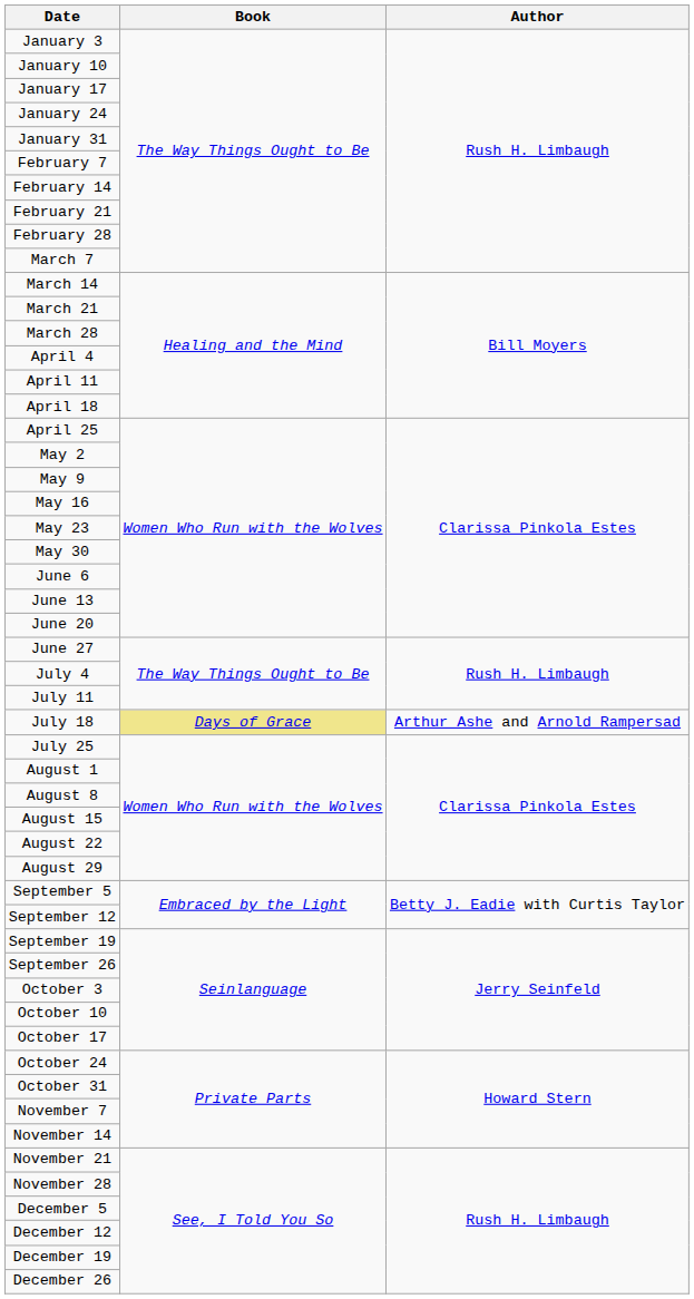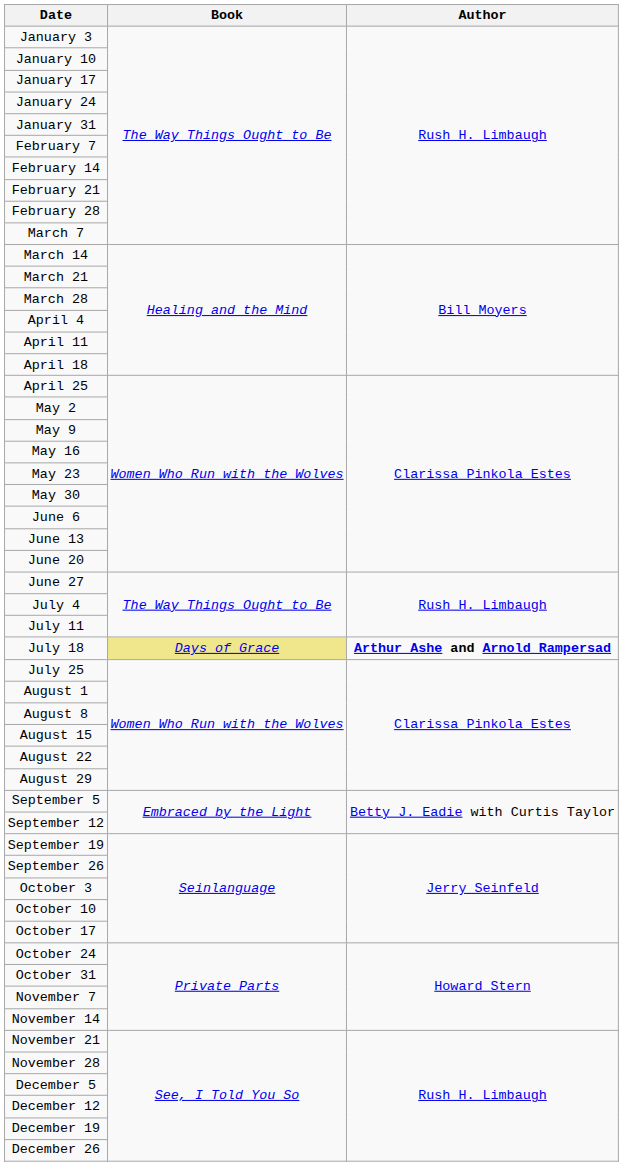July 18 | Author: normal -> bold
